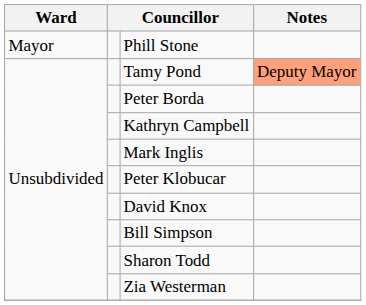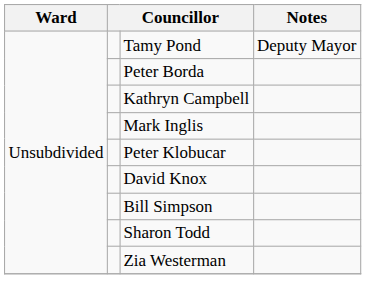- row: Mayor | Phill Stone
Tamy Pond | Notes: lightsalmon background -> no background
